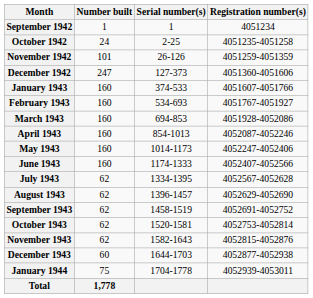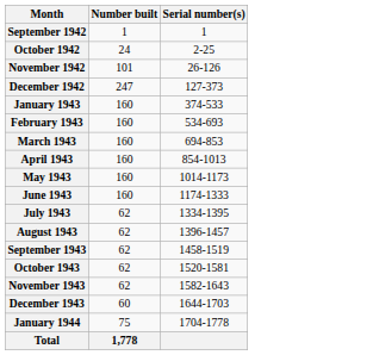- column: Registration number(s) | 4051234 | 4051235-4051258 | 4051259-4051359 | 4051360-4051606 | 4051607-4051766 | 4051767-4051927 | 4051928-4052086 | 4052087-4052246 | 4052247-4052406 | 4052407-4052566 | 4052567-4052628 | 4052629-4052690 | 4052691-4052752 | 4052753-4052814 | 4052815-4052876 | 4052877-4052938 | 4052939-4053011
